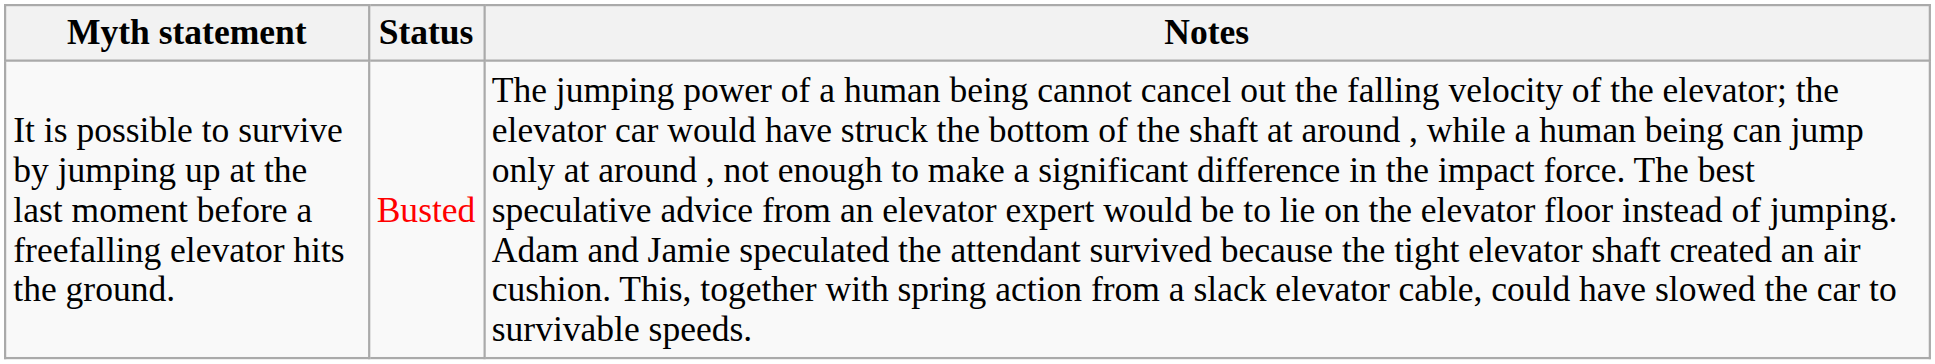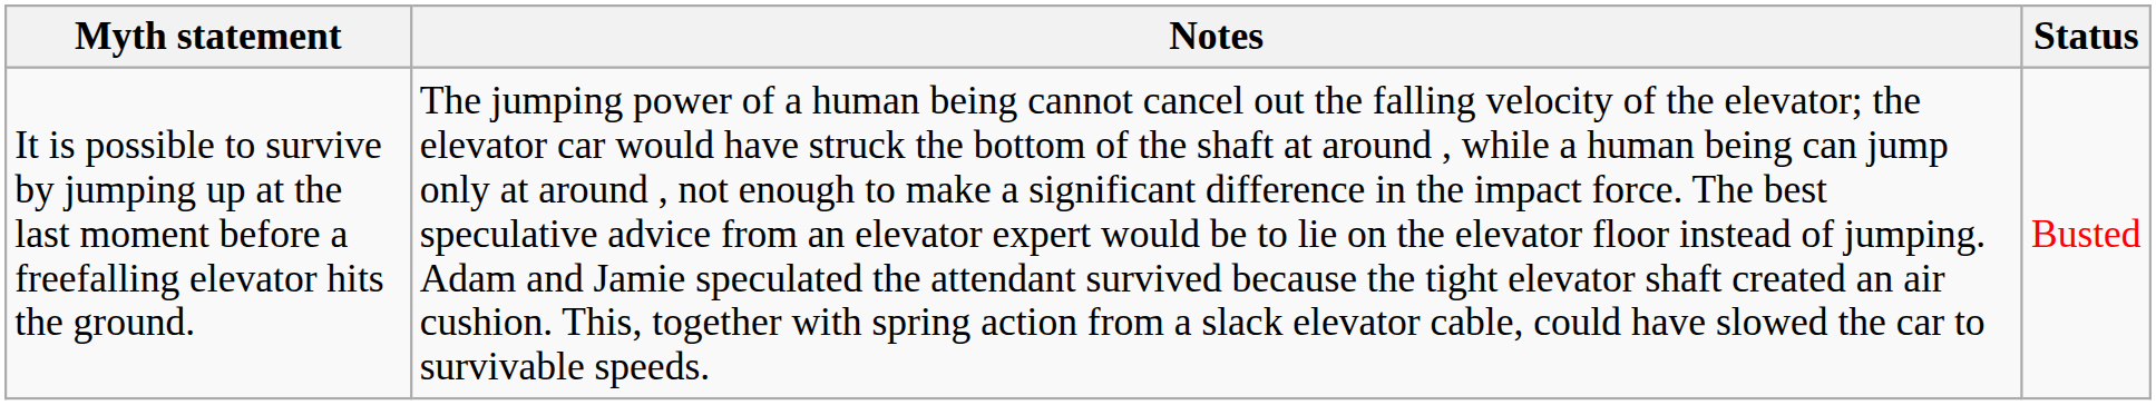columns swapped: Status <-> Notes
